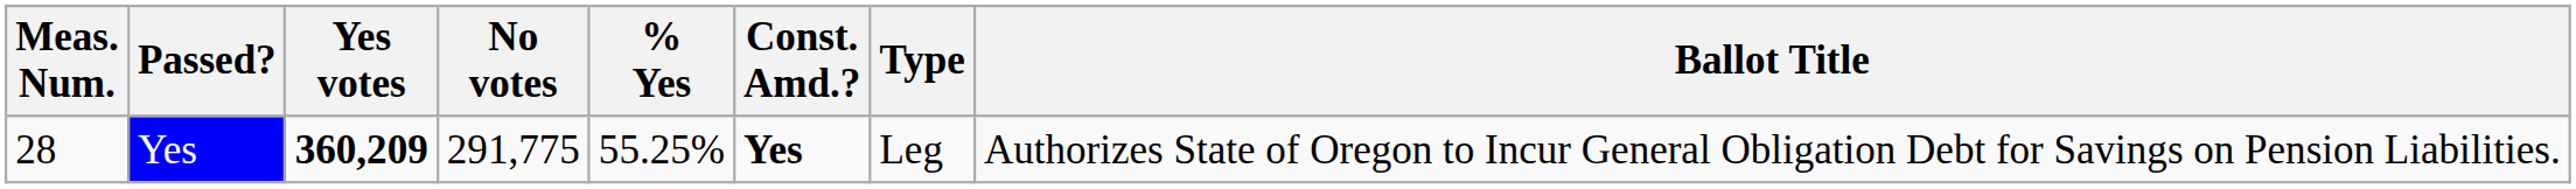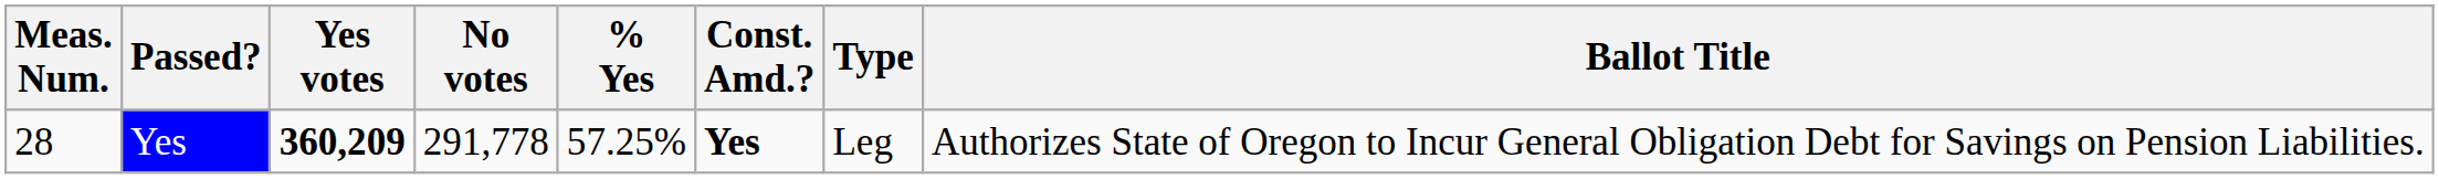row 2 | No votes: 291,775 -> 291,778
row 2 | % Yes: 55.25% -> 57.25%
